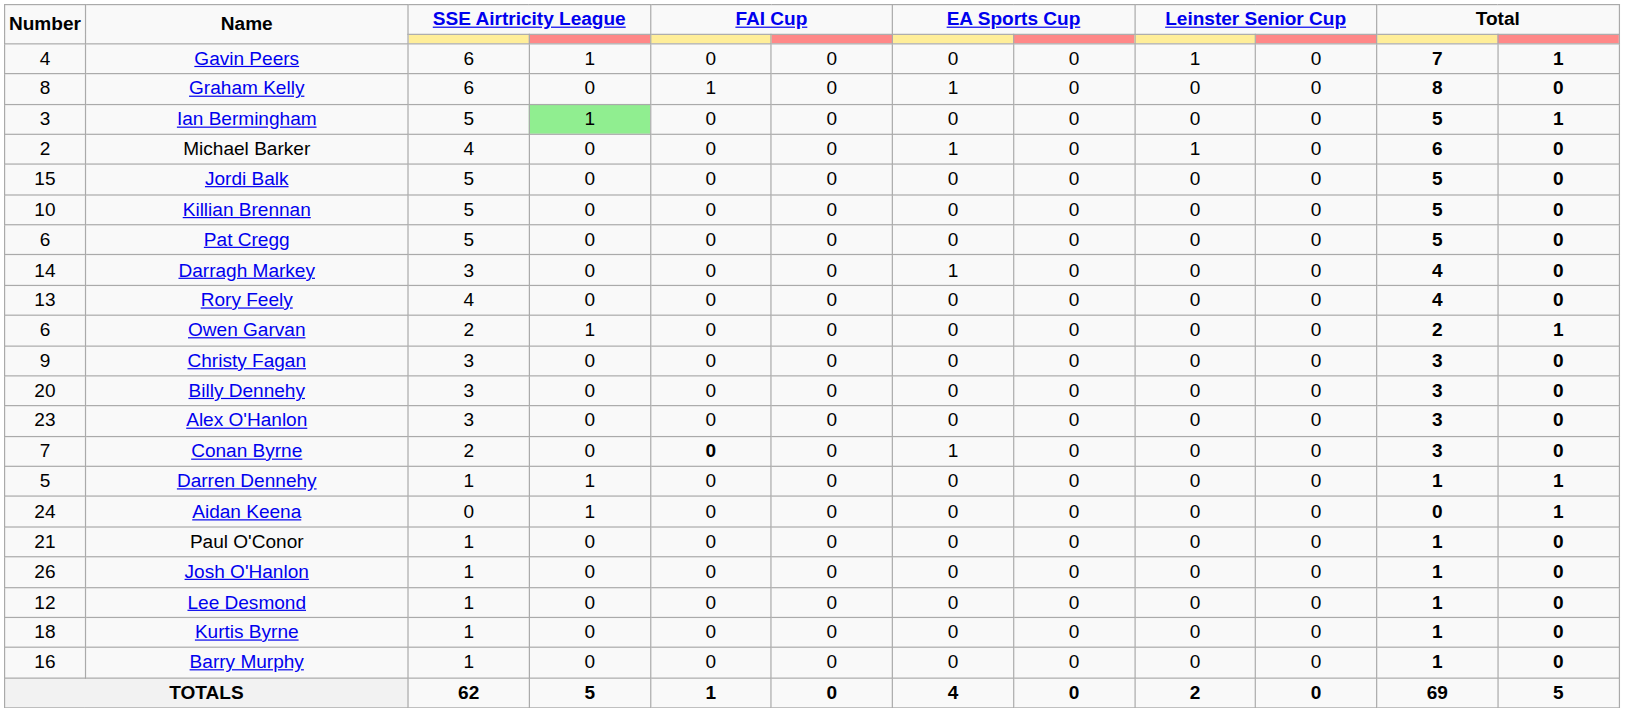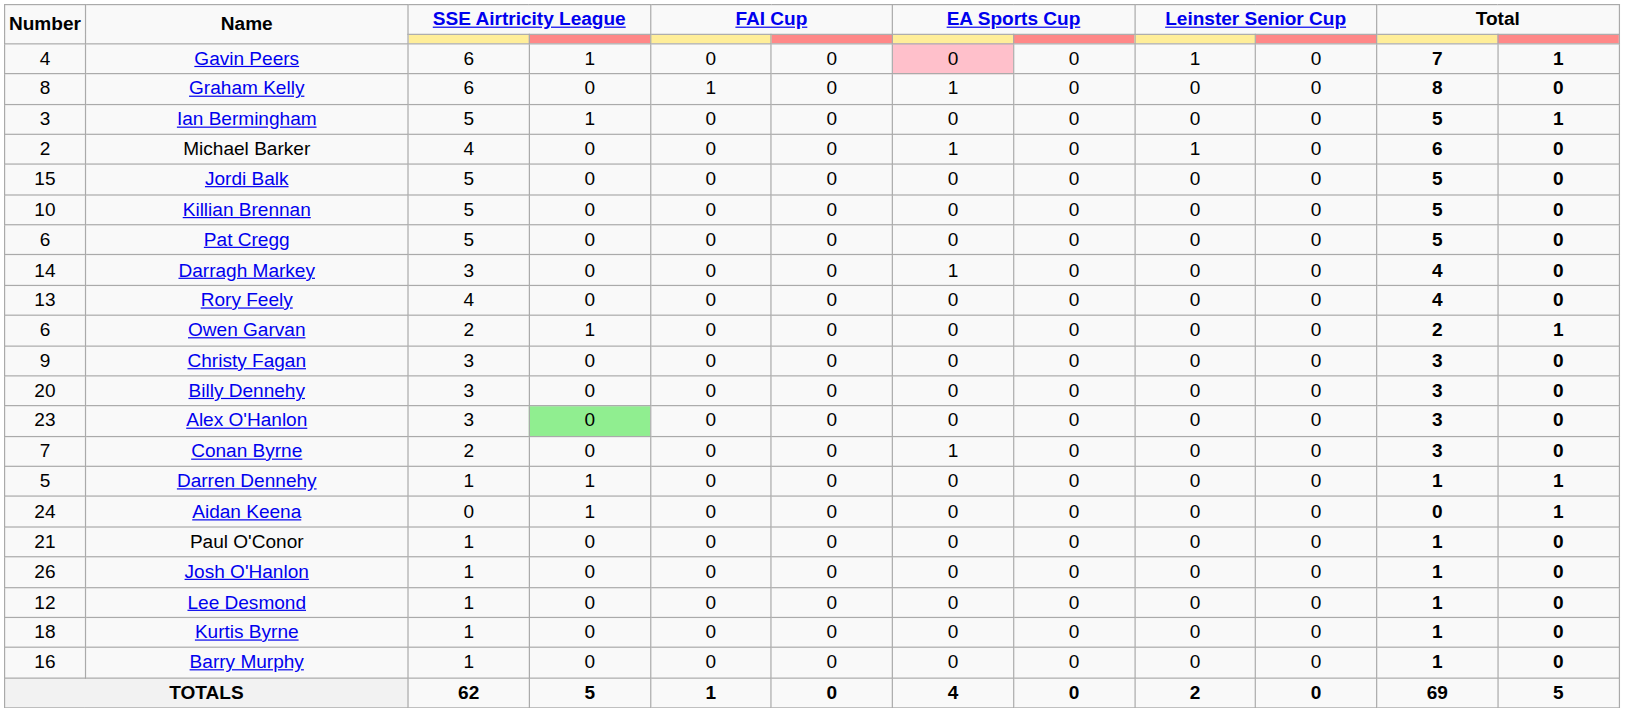Gavin Peers | column 7: no background -> pink background
Ian Bermingham | column 4: lightgreen background -> no background
Alex O'Hanlon | column 4: no background -> lightgreen background
Conan Byrne | column 5: bold -> normal
